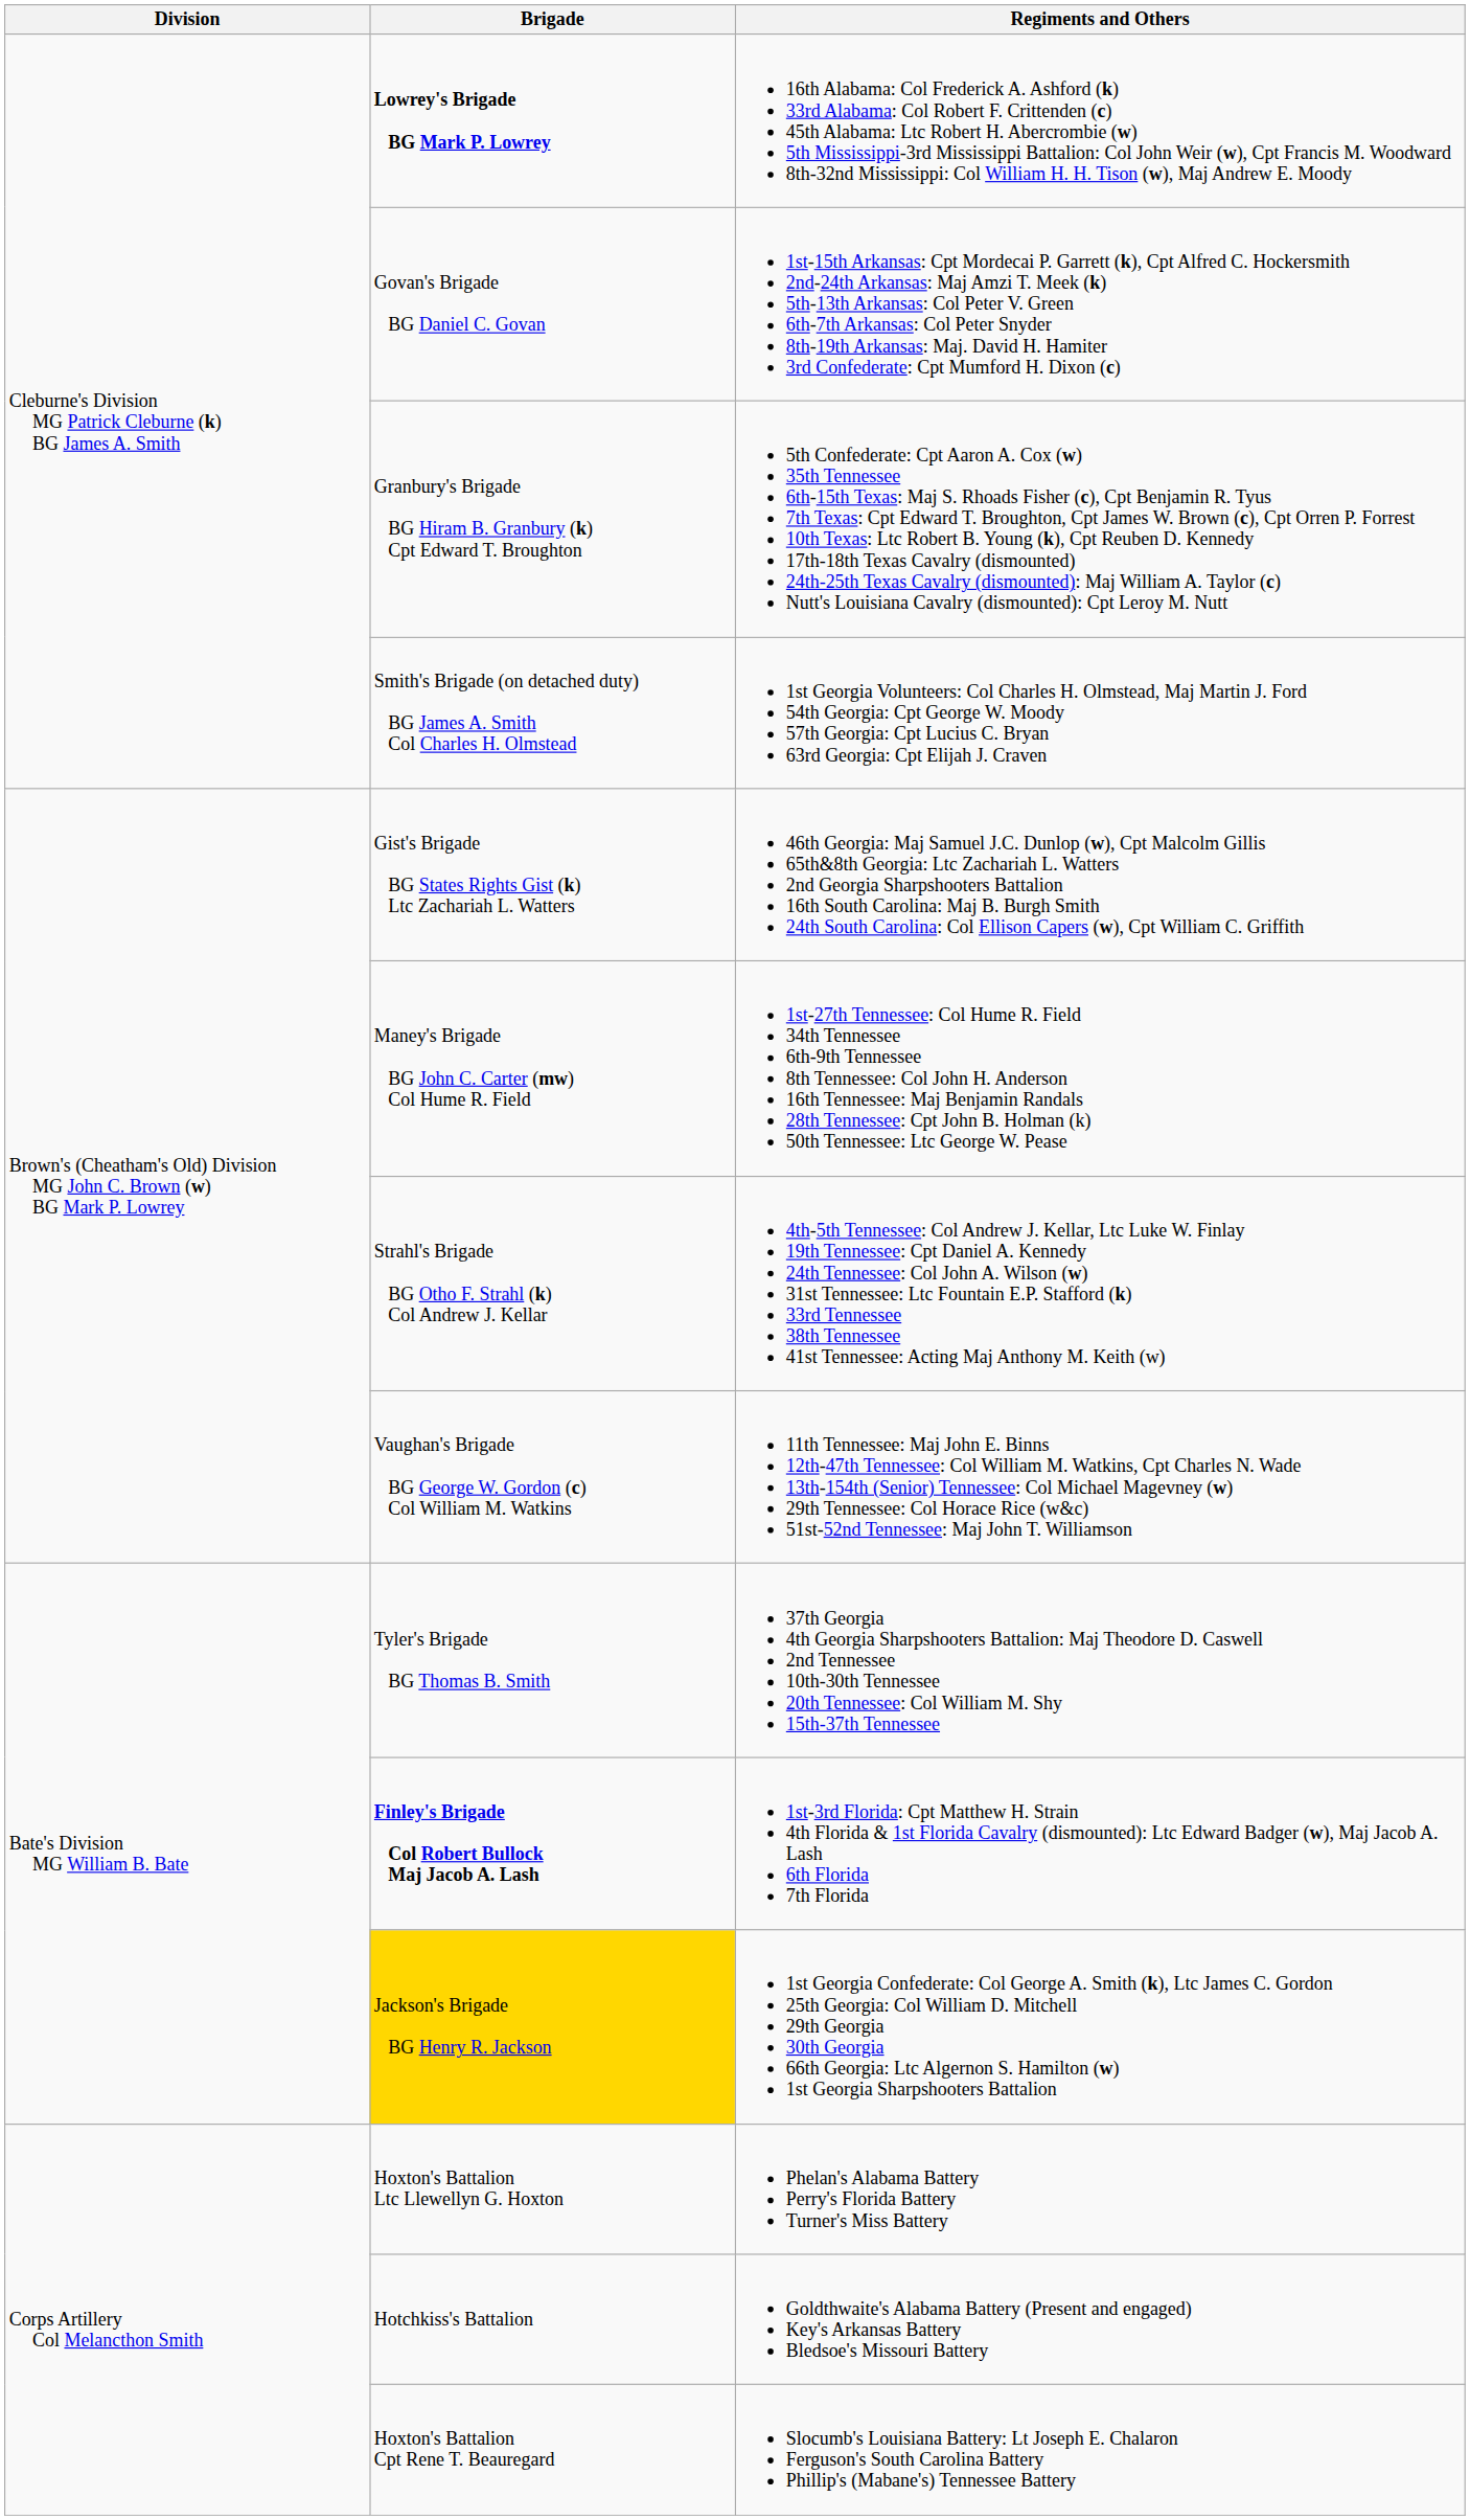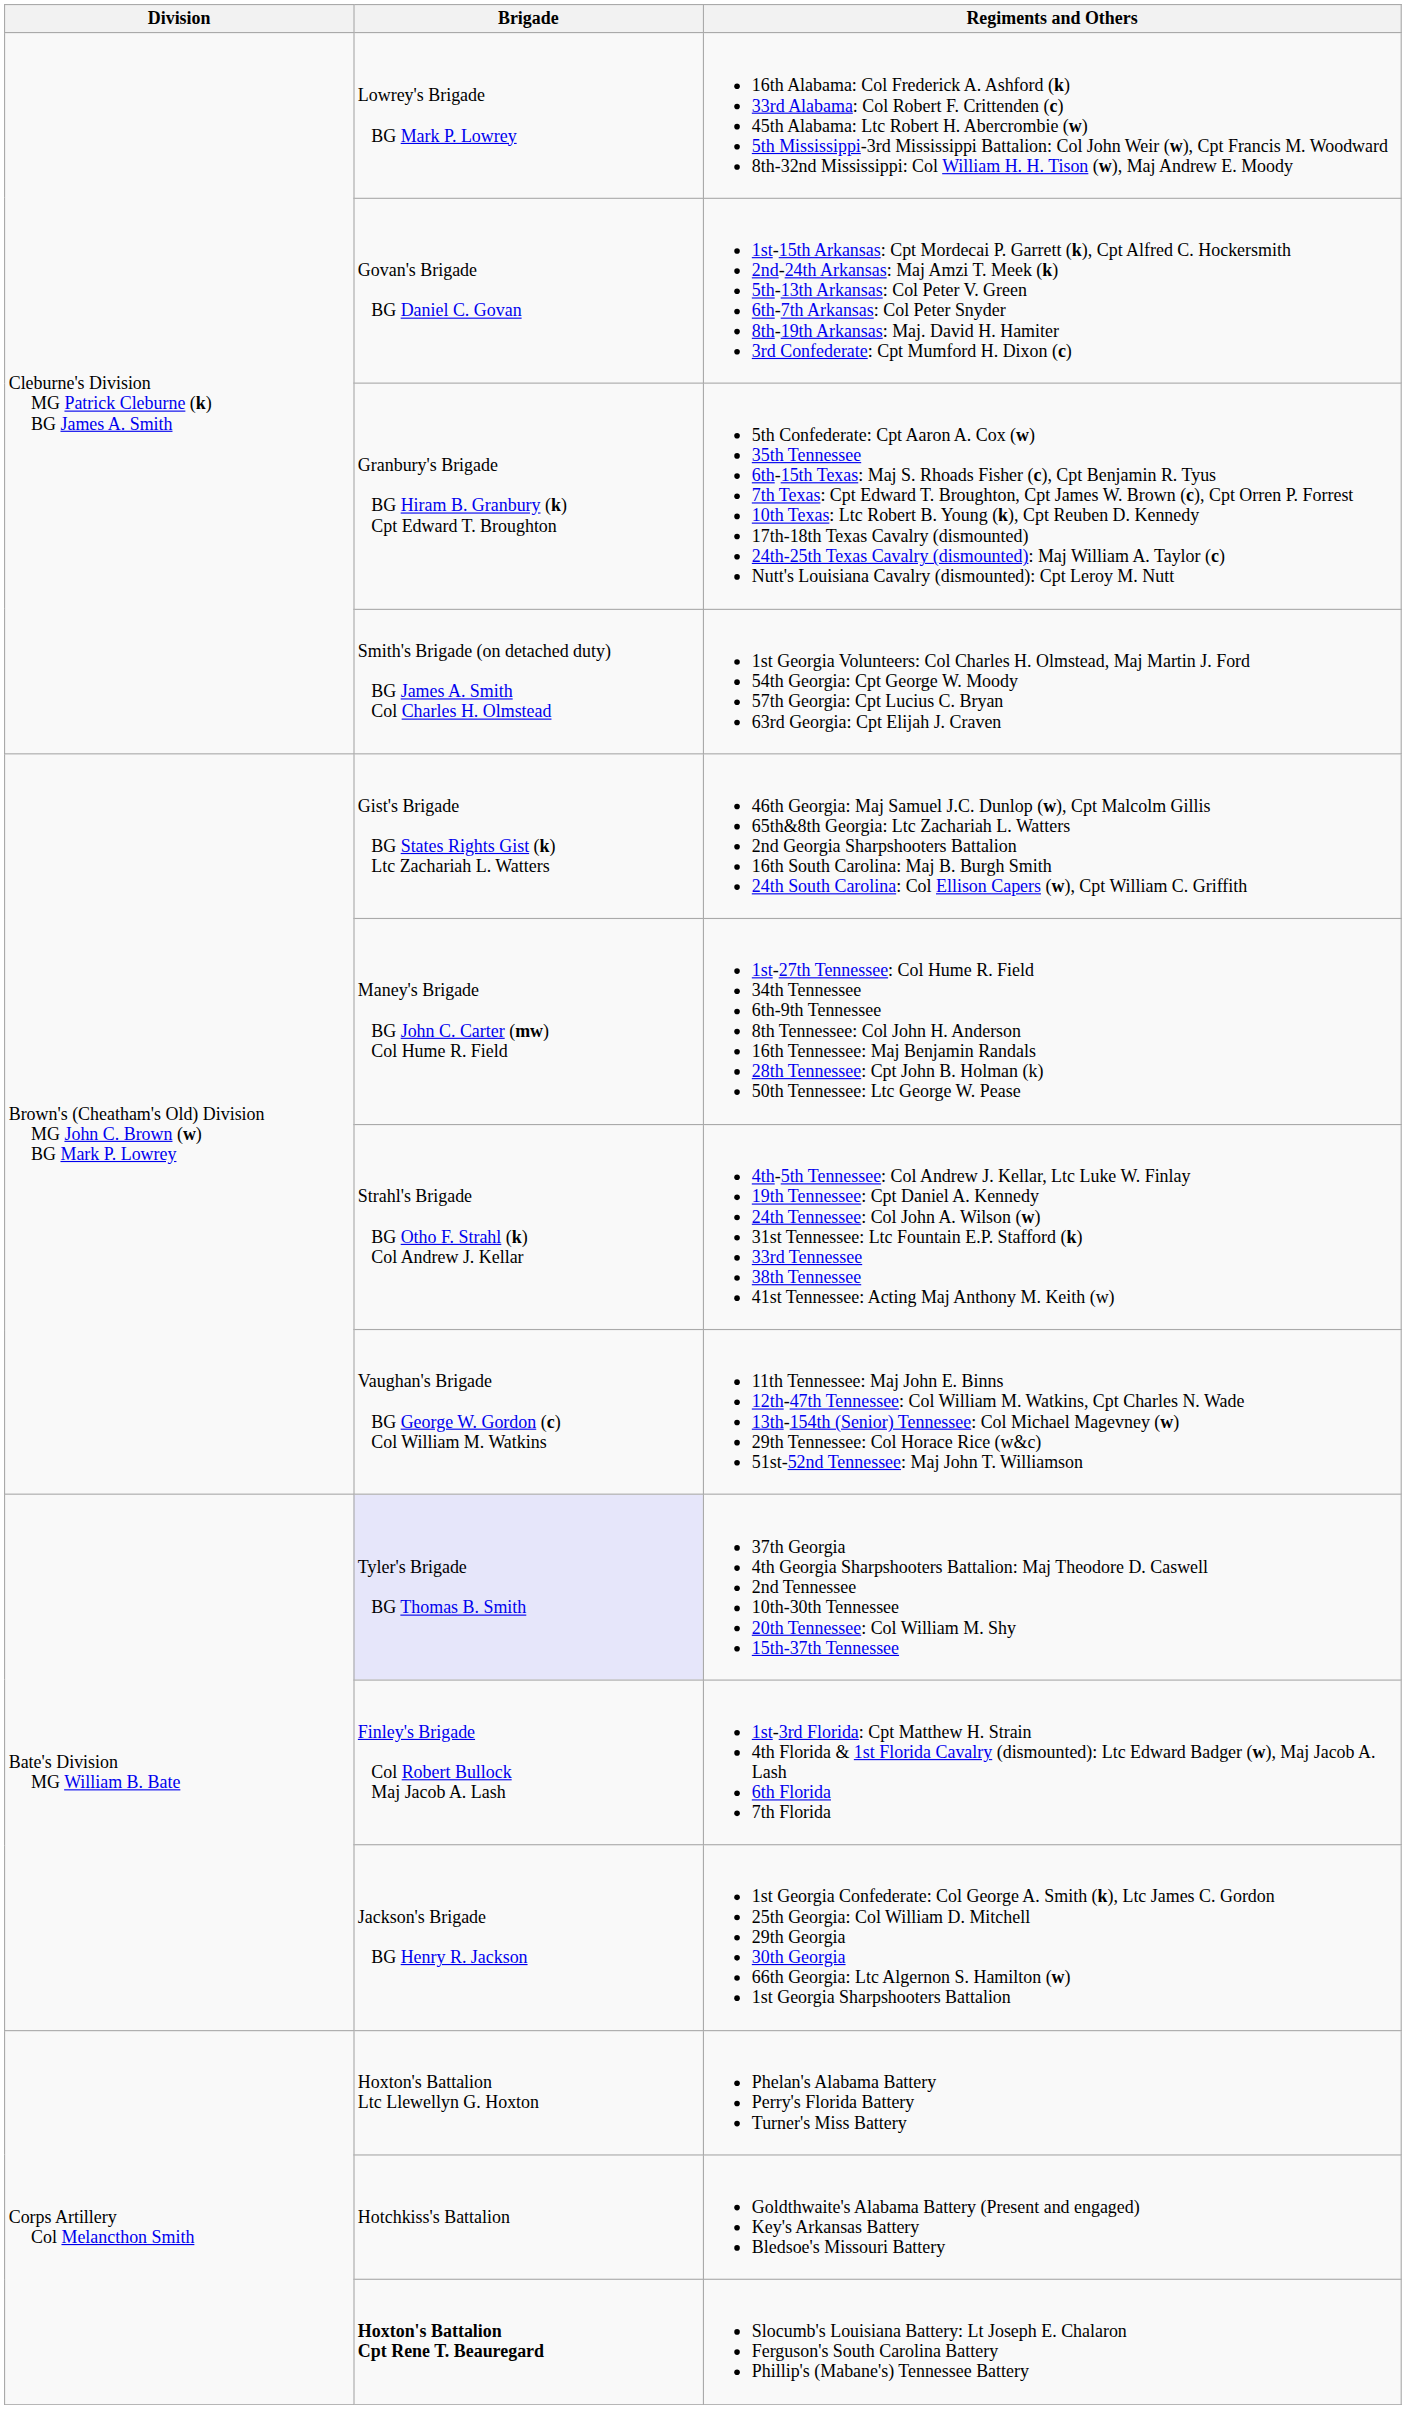Lowrey's Brigade BG Mark P. Lowrey | Brigade: bold -> normal
Tyler's Brigade BG Thomas B. Smith | Brigade: no background -> lavender background
Finley's Brigade Col Robert Bullock Maj Jacob A. Lash | Brigade: bold -> normal
Jackson's Brigade BG Henry R. Jackson | Brigade: gold background -> no background
Hoxton's Battalion Cpt Rene T. Beauregard | Brigade: normal -> bold
